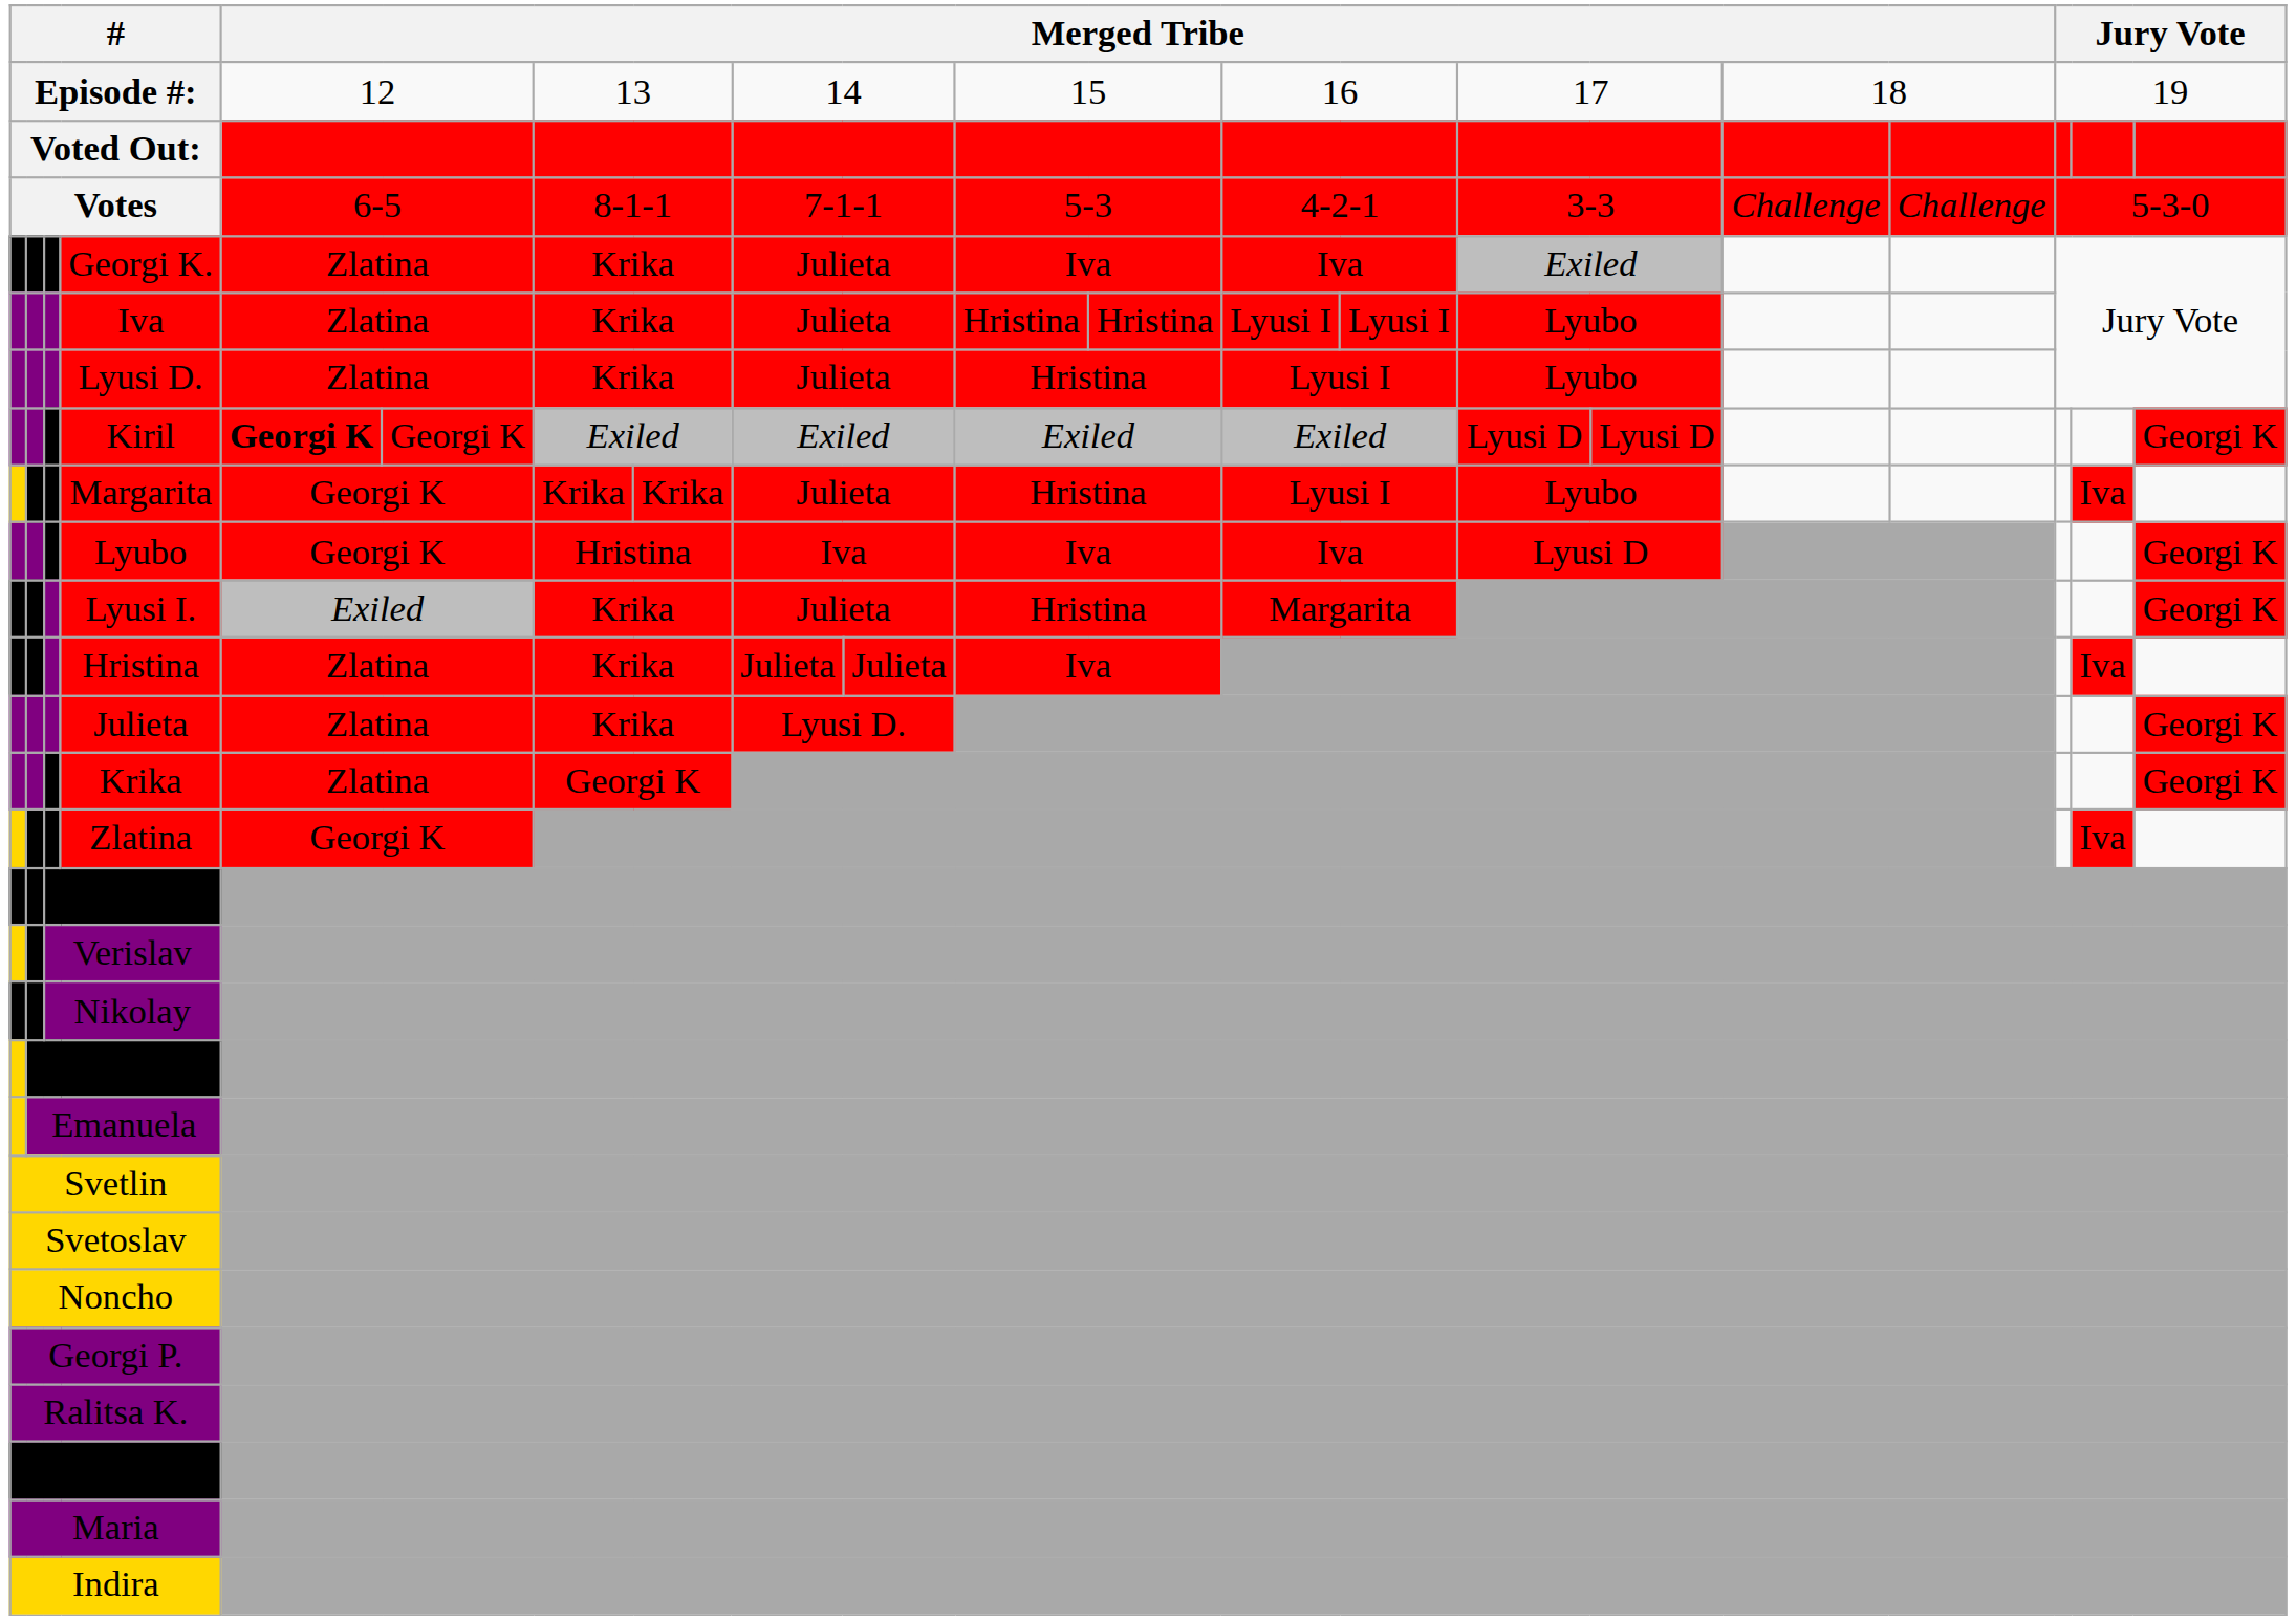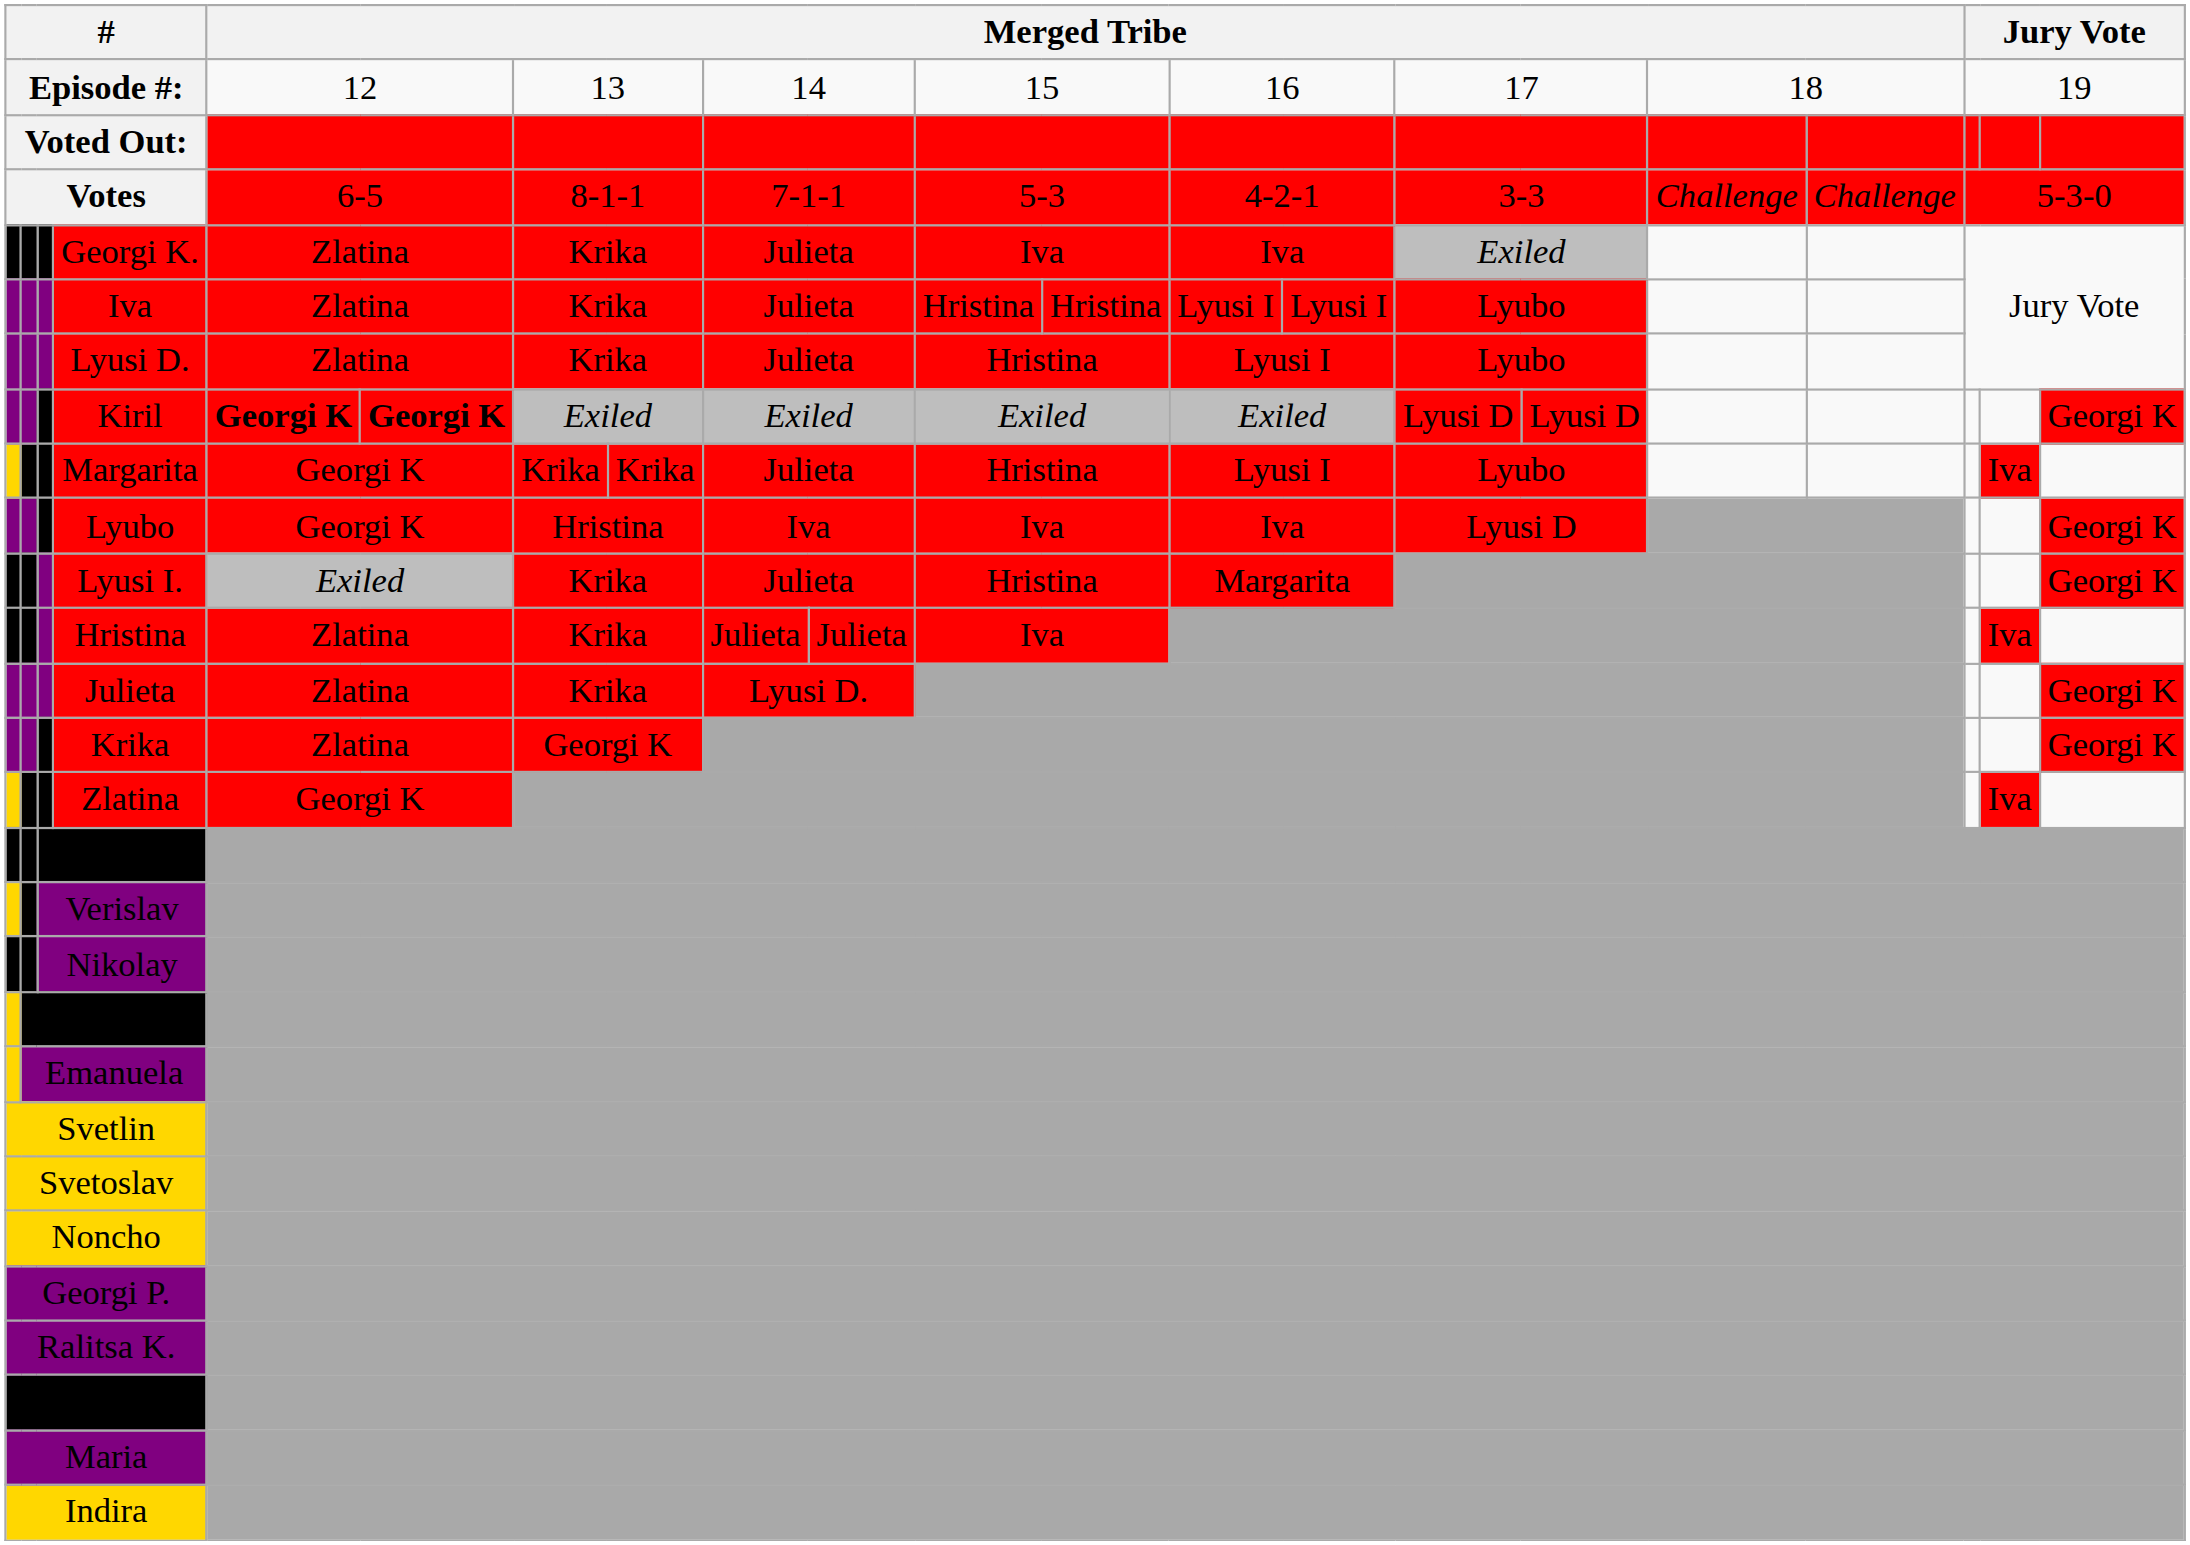Kiril | column 6: normal -> bold
